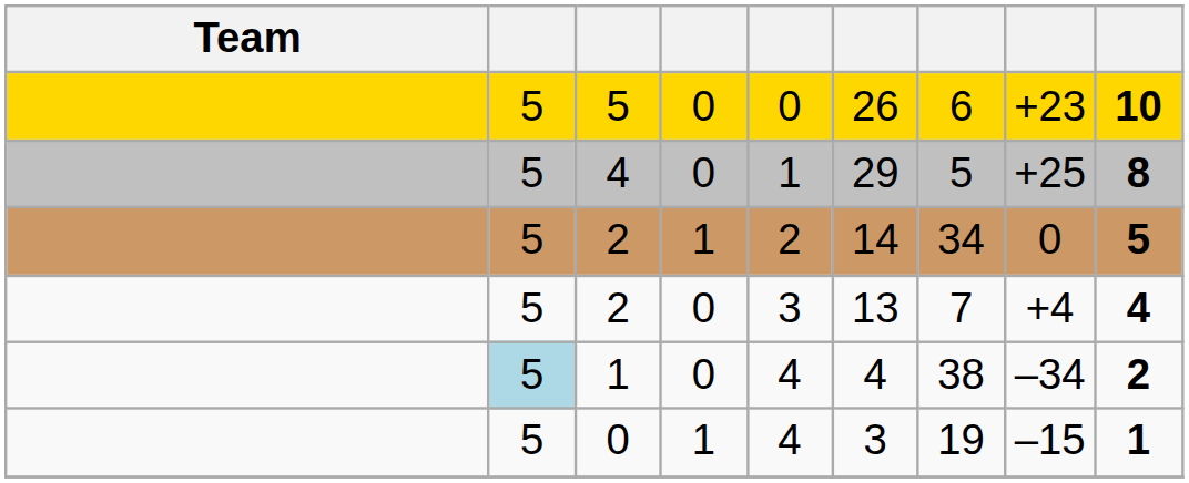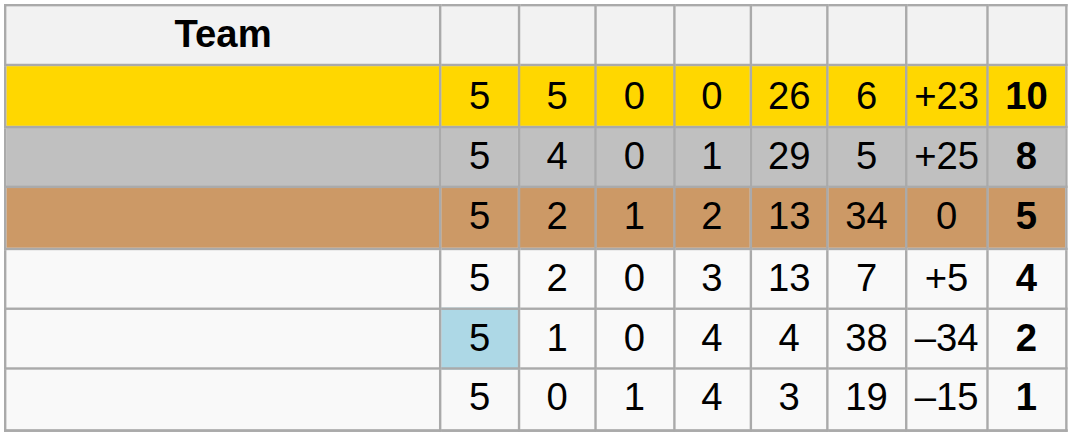row 4 | column 6: 14 -> 13
row 5 | column 8: +4 -> +5
